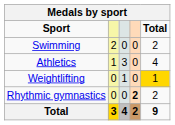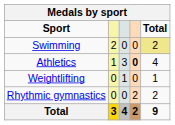Swimming | Total: no background -> khaki background
Athletics | column 4: normal -> bold
Weightlifting | Total: gold background -> no background
Rhythmic gymnastics | column 4: bold -> normal
